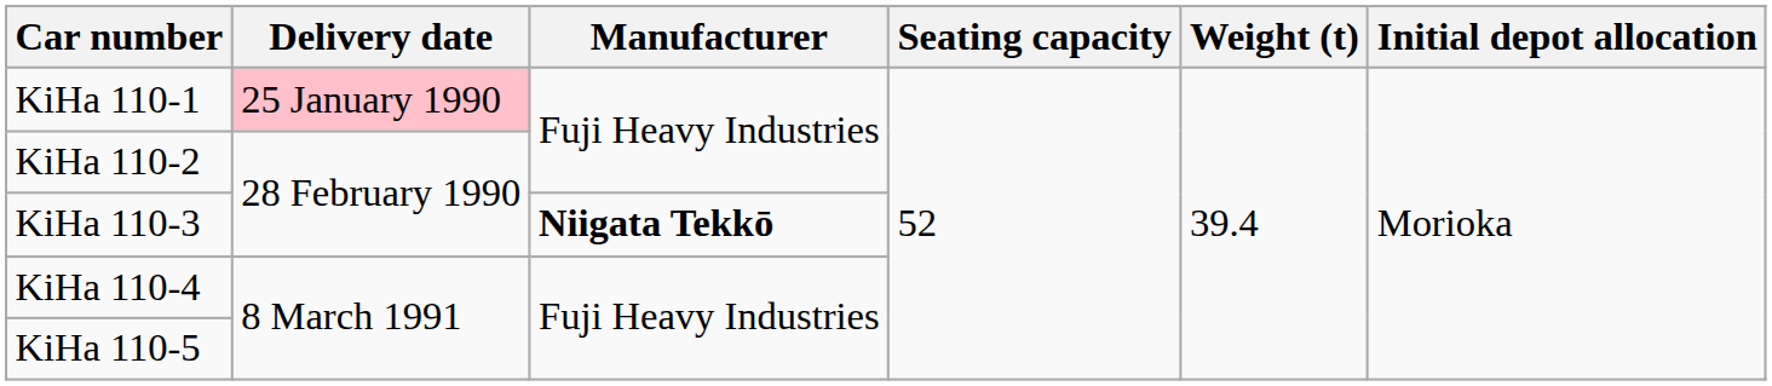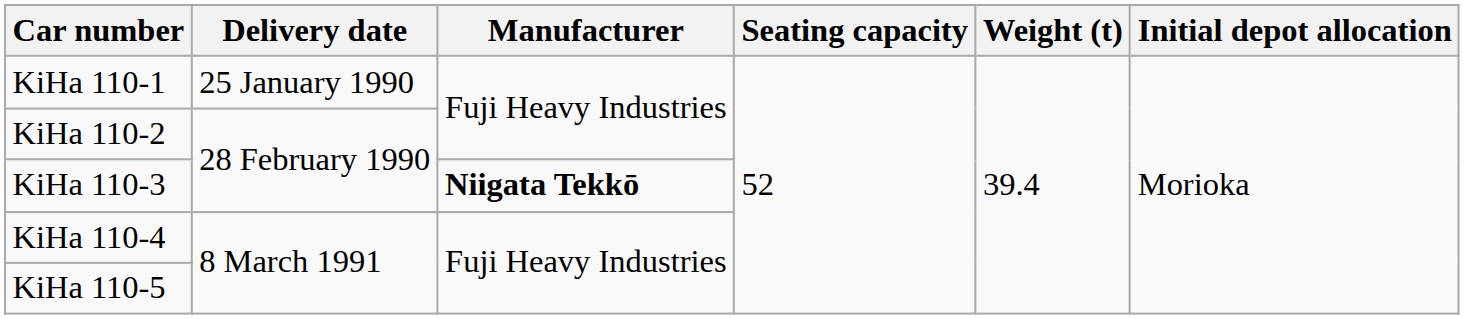KiHa 110-1 | Delivery date: pink background -> no background
